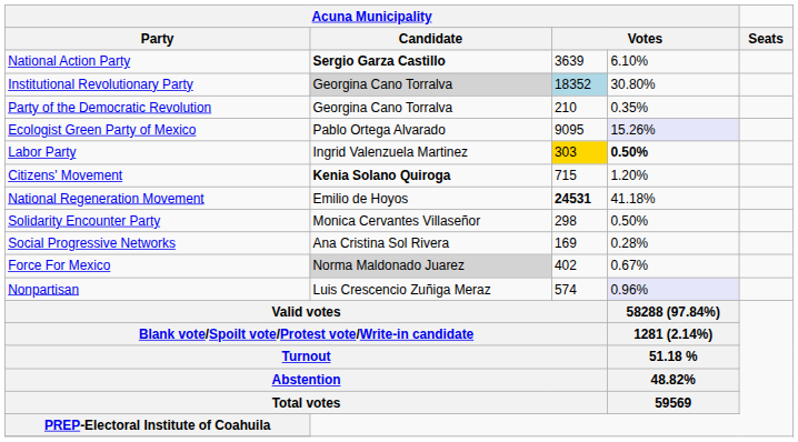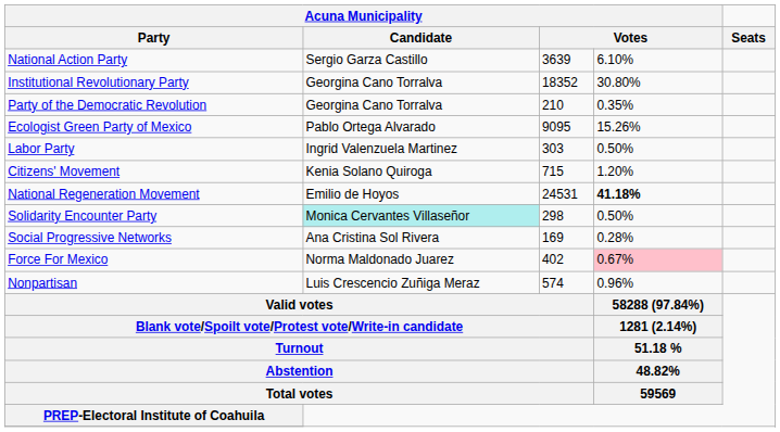National Action Party | Acuna Municipality / Candidate: bold -> normal
Institutional Revolutionary Party | Acuna Municipality / Candidate: lightgrey background -> no background
Institutional Revolutionary Party | column 3: lightblue background -> no background
Ecologist Green Party of Mexico | column 4: lavender background -> no background
Labor Party | column 3: gold background -> no background
Labor Party | column 4: bold -> normal
Citizens' Movement | Acuna Municipality / Candidate: bold -> normal
National Regeneration Movement | column 3: bold -> normal
National Regeneration Movement | column 4: normal -> bold
Solidarity Encounter Party | Acuna Municipality / Candidate: no background -> paleturquoise background
Force For Mexico | Acuna Municipality / Candidate: lightgrey background -> no background
Force For Mexico | column 4: no background -> pink background
Nonpartisan | column 4: lavender background -> no background
